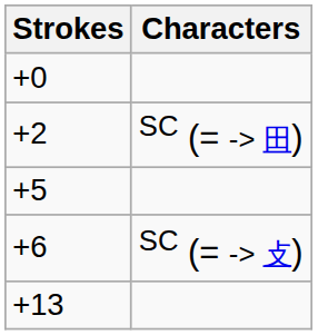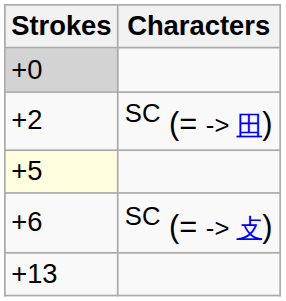+0 | Strokes: no background -> lightgrey background
+5 | Strokes: no background -> lightyellow background
